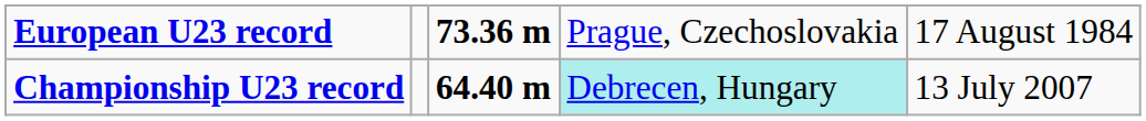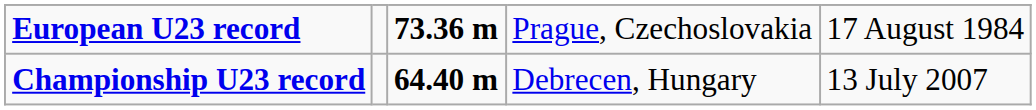Championship U23 record | column 4: paleturquoise background -> no background
